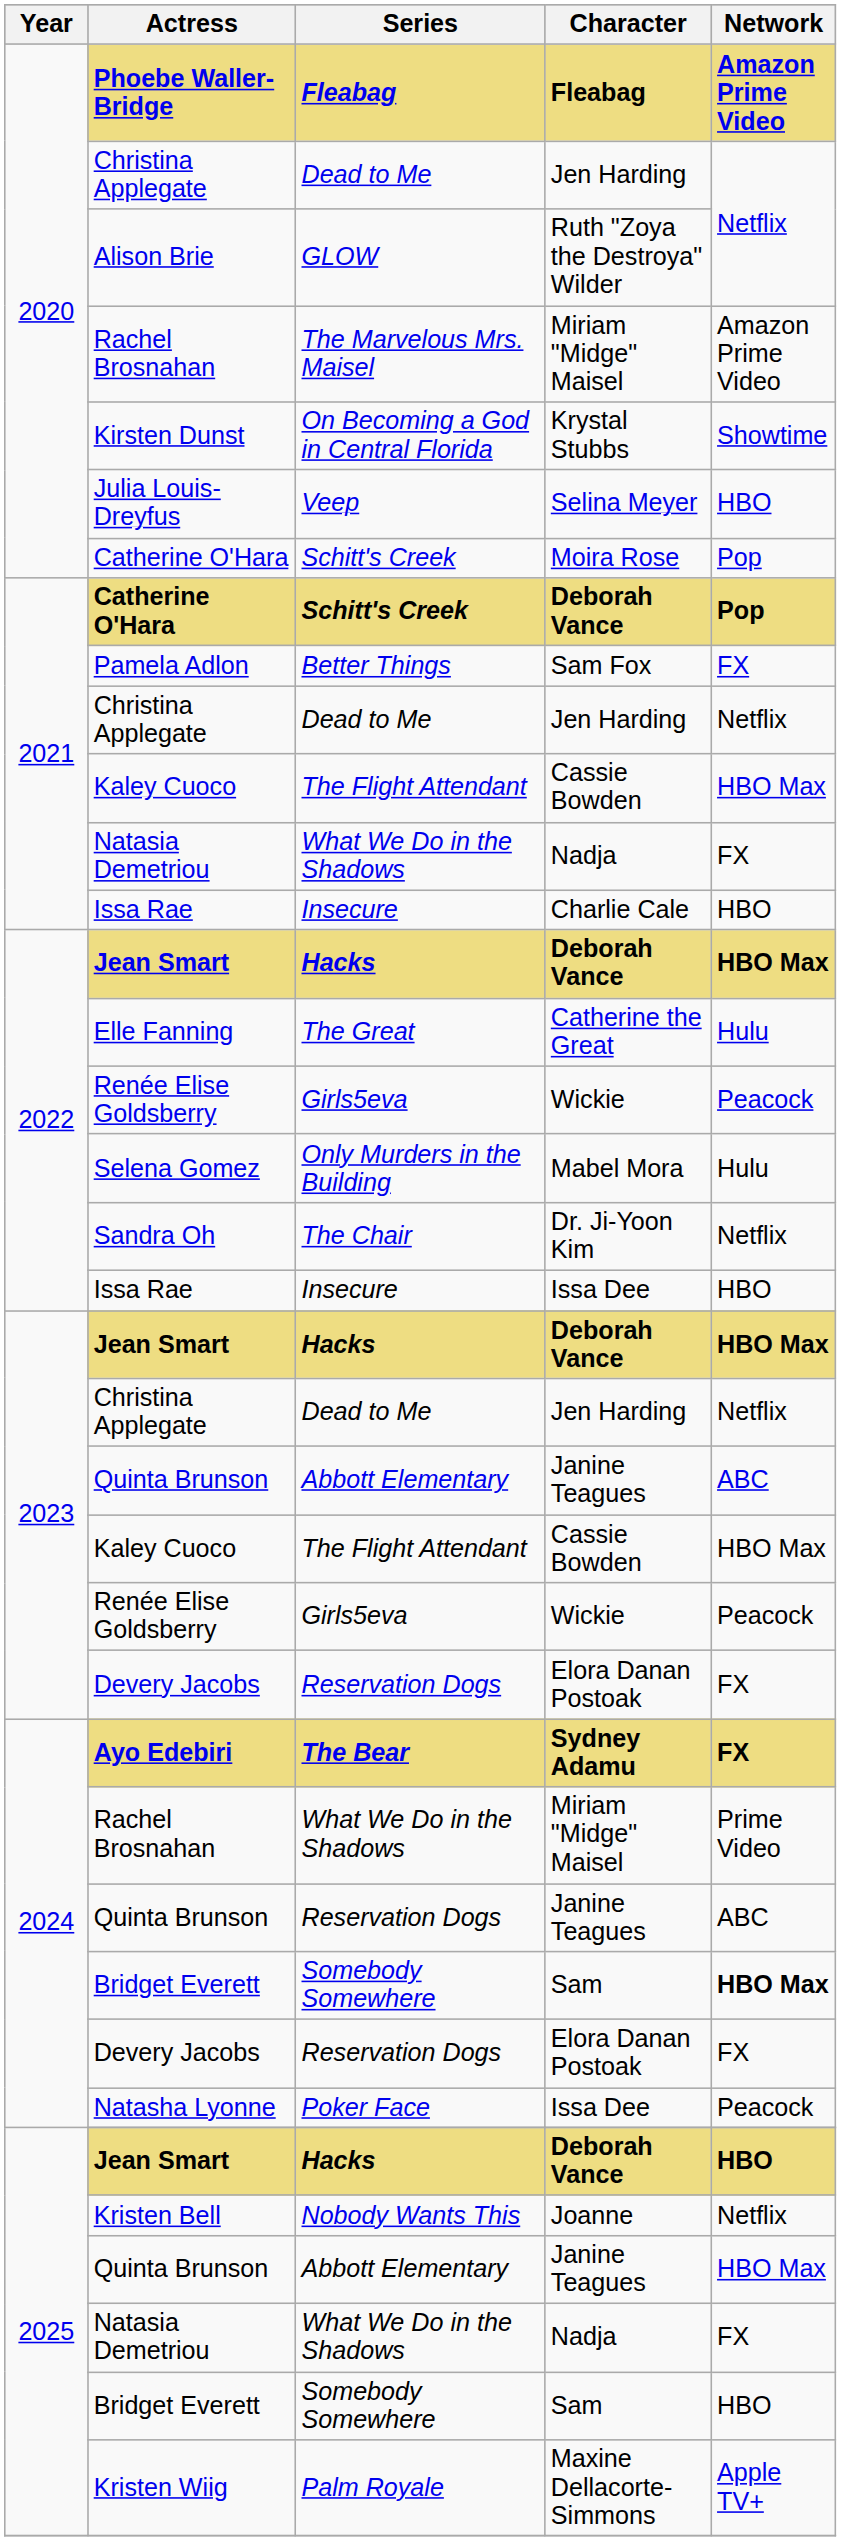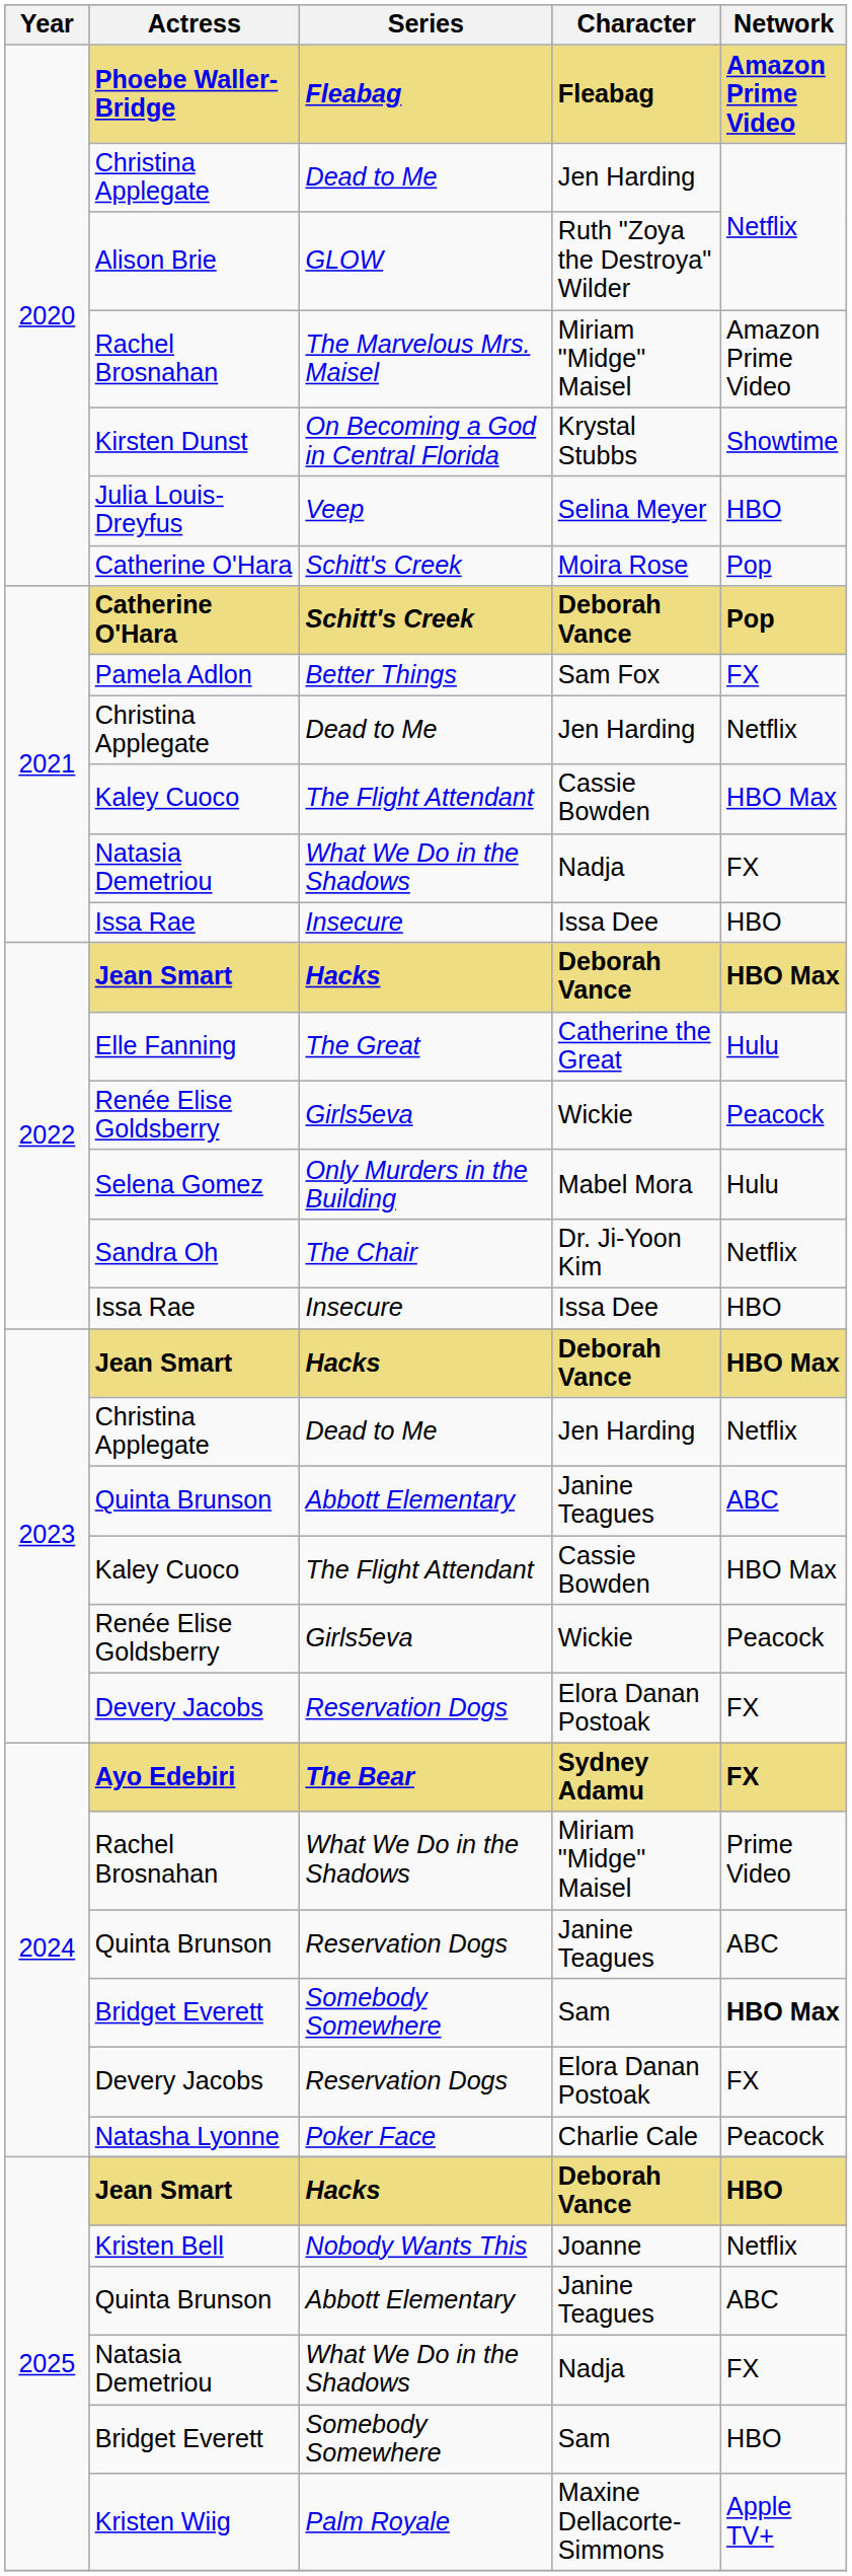2021 / Issa Rae | Character: Charlie Cale -> Issa Dee
Natasha Lyonne | Character: Issa Dee -> Charlie Cale
2025 / Quinta Brunson | Network: HBO Max -> ABC
